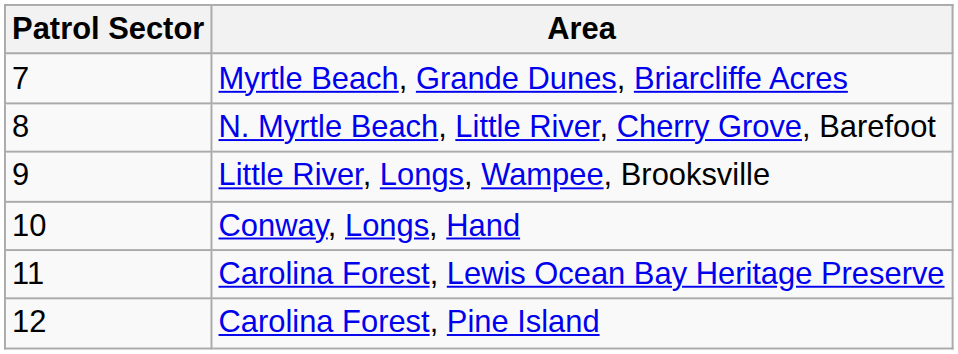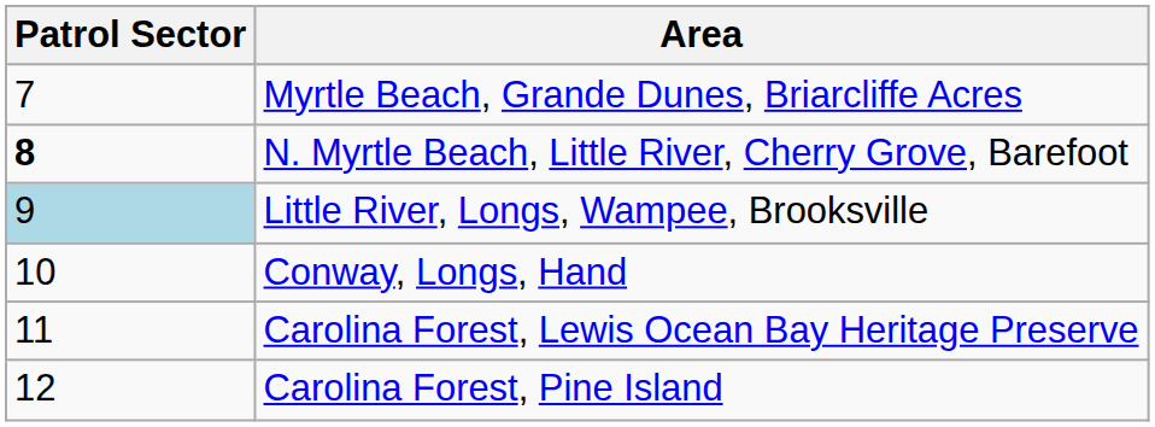N. Myrtle Beach, Little River, Cherry Grove, Barefoot | Patrol Sector: normal -> bold
Little River, Longs, Wampee, Brooksville | Patrol Sector: no background -> lightblue background
